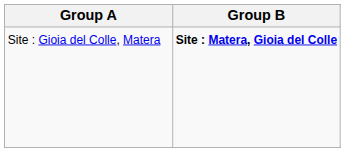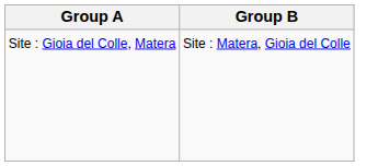Site : Gioia del Colle, Matera | Group B: bold -> normal
